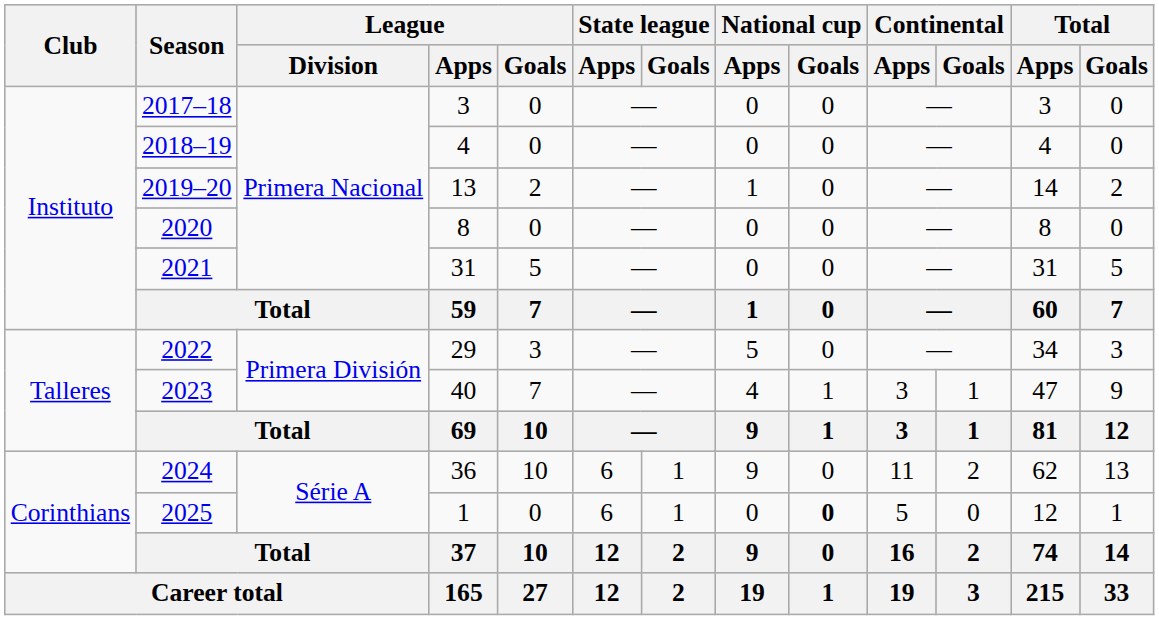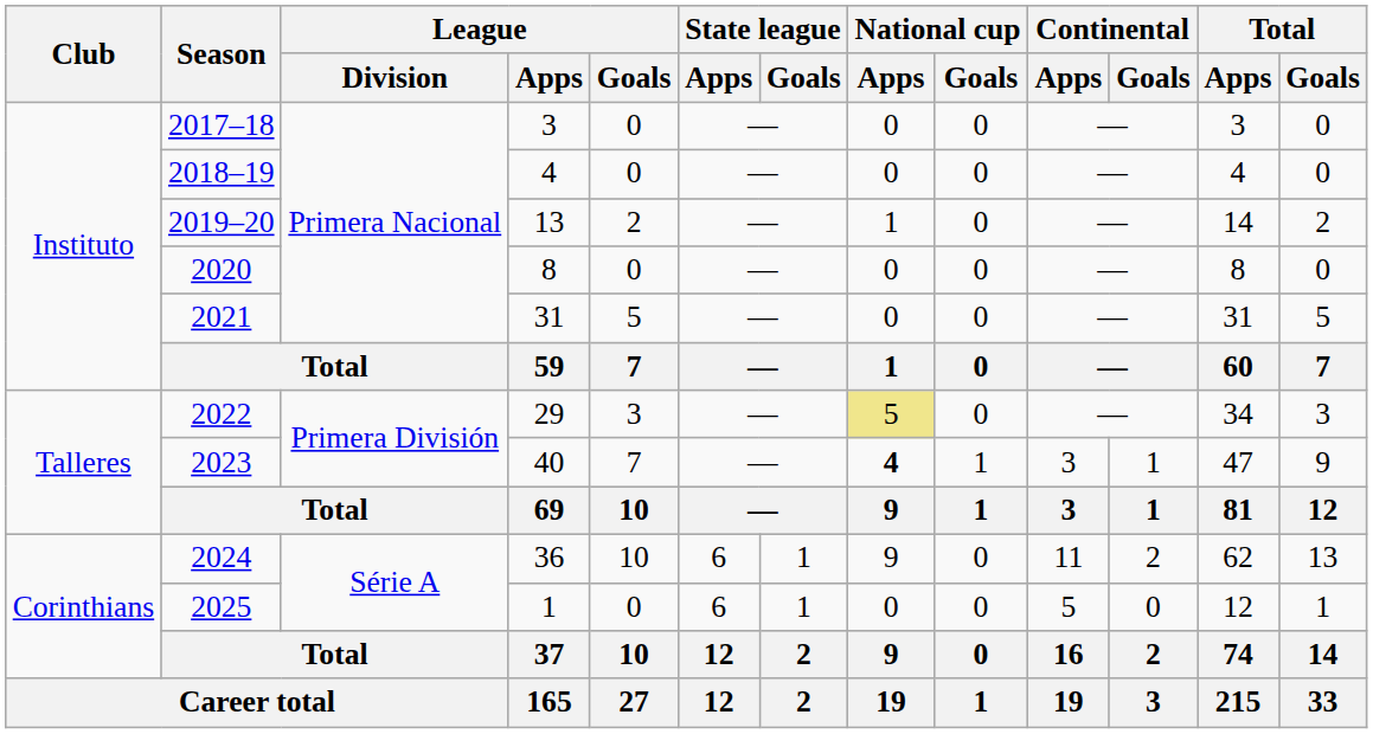2022 | National cup / Apps: no background -> khaki background
2023 | National cup / Apps: normal -> bold
2025 | National cup / Goals: bold -> normal
